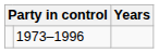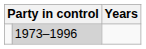row 2 | column 2: no background -> lightgrey background
